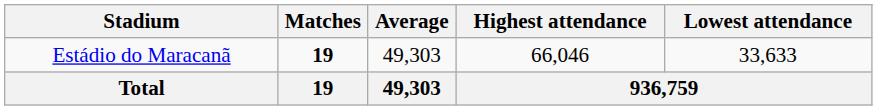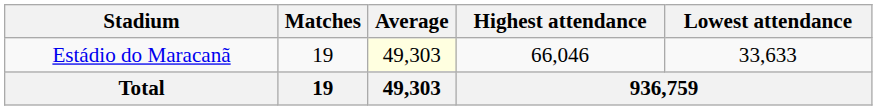Estádio do Maracanã | Matches: bold -> normal
Estádio do Maracanã | Average: no background -> lightyellow background
